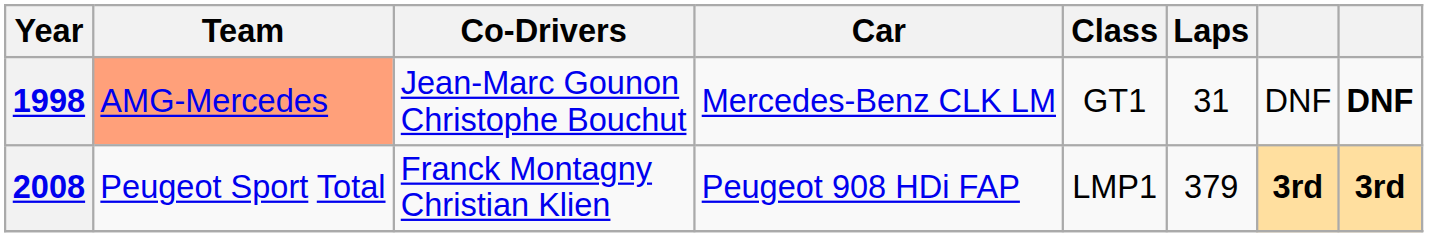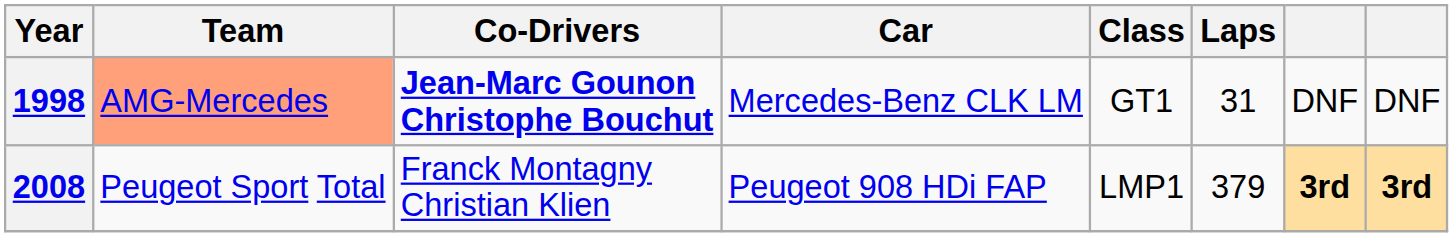1998 | Co-Drivers: normal -> bold
1998 | column 8: bold -> normal
